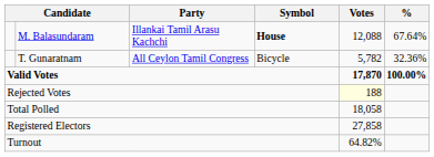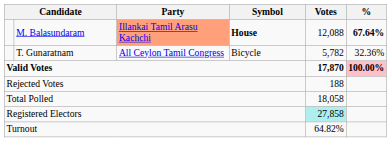M. Balasundaram | Party: no background -> lightsalmon background
M. Balasundaram | %: normal -> bold
Valid Votes | %: no background -> pink background
Rejected Votes | Votes: lightyellow background -> no background
Registered Electors | Votes: no background -> paleturquoise background
